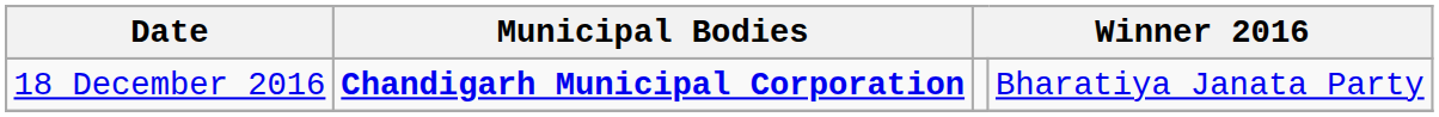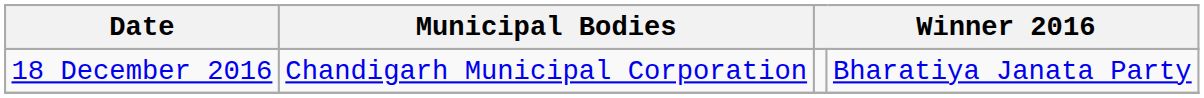18 December 2016 | Municipal Bodies: bold -> normal
